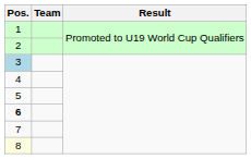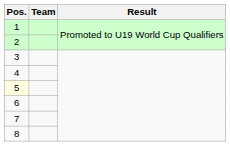3 | Pos.: lightblue background -> no background
5 | Pos.: no background -> lightyellow background
6 | Pos.: bold -> normal
8 | Pos.: lightyellow background -> no background
